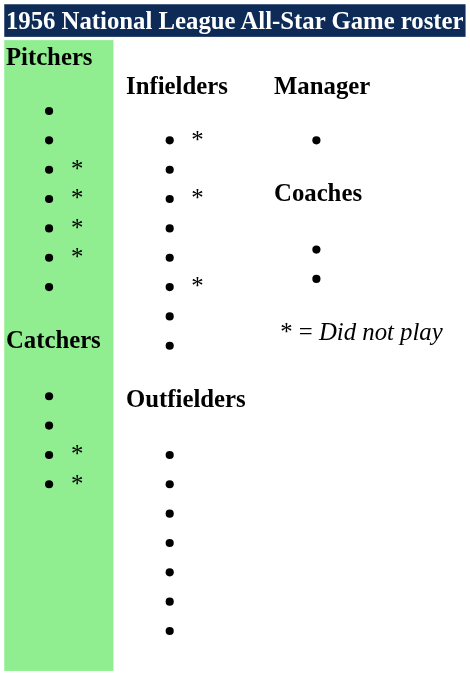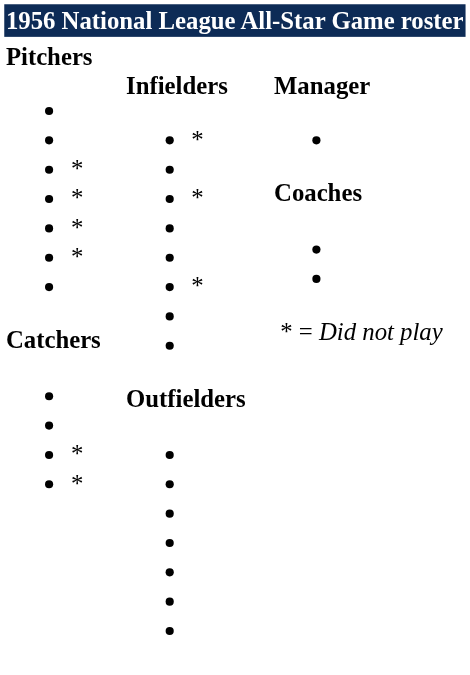Pitchers * * * * Catchers * * | column 1: lightgreen background -> no background
